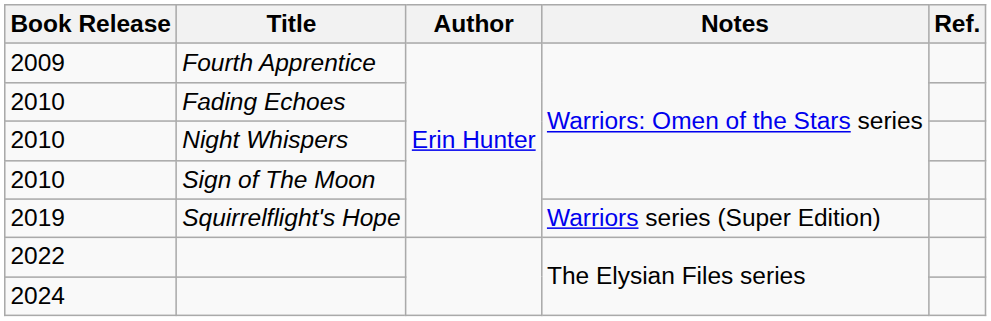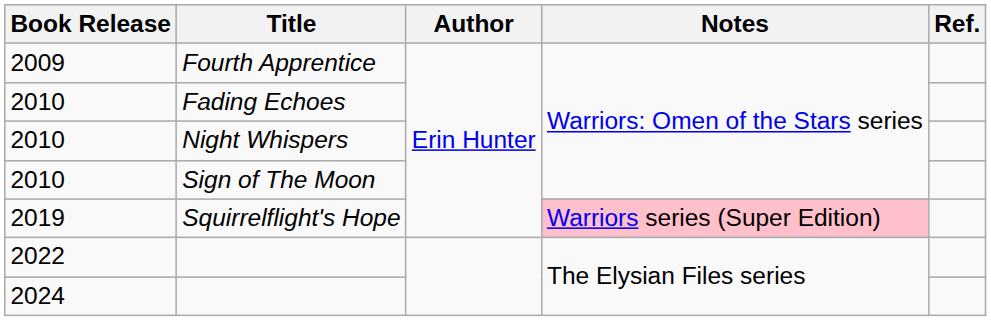Squirrelflight's Hope | Notes: no background -> pink background
